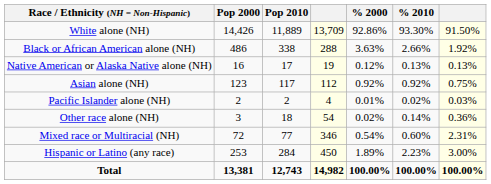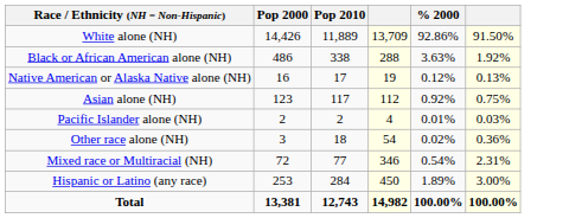- column: % 2010 | 93.30% | 2.66% | 0.13% | 0.92% | 0.02% | 0.14% | 0.60% | 2.23% | 100.00%
